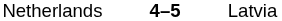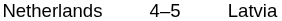Netherlands | column 2: bold -> normal
